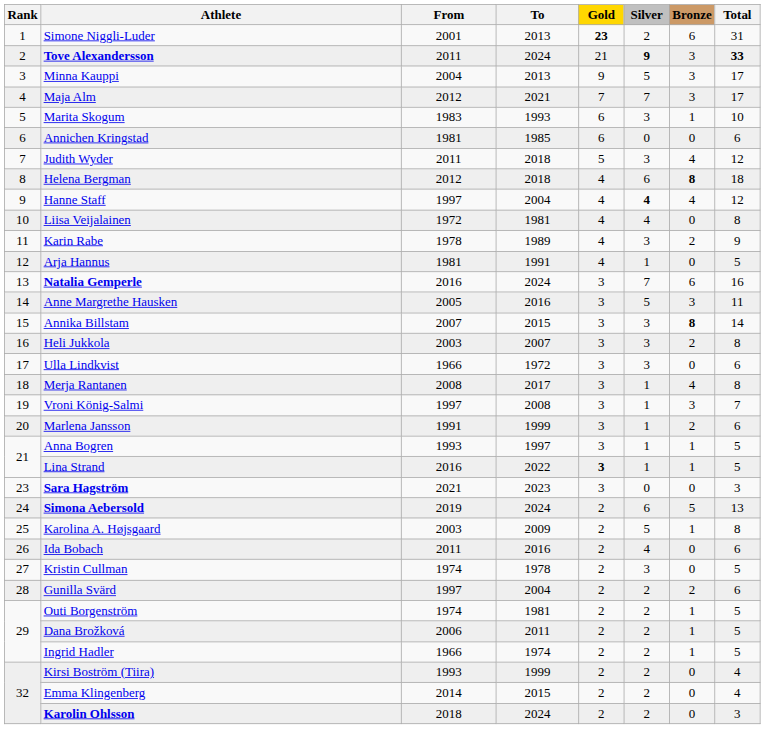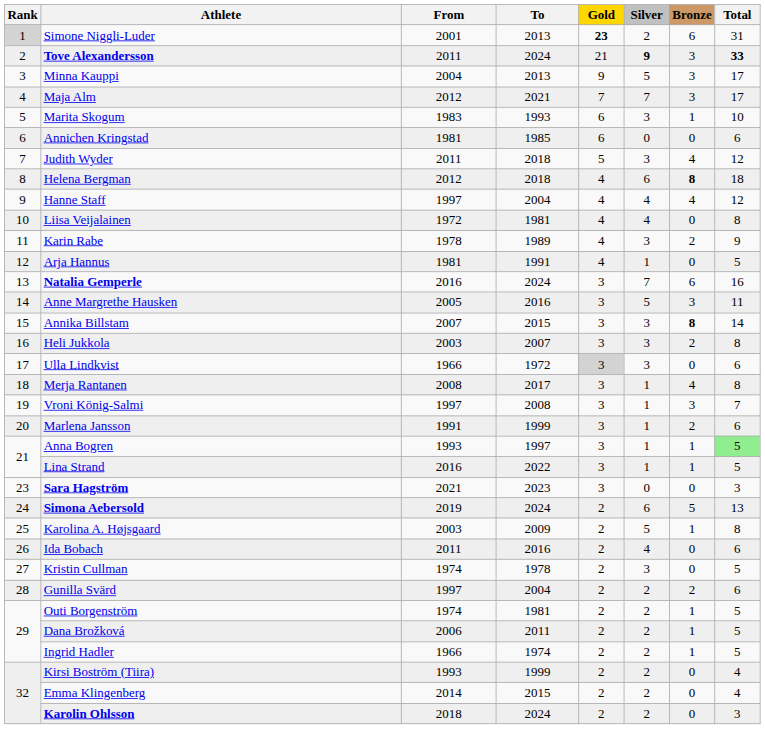Simone Niggli-Luder | Rank: no background -> lightgrey background
Hanne Staff | Silver: bold -> normal
Ulla Lindkvist | Gold: no background -> lightgrey background
Anna Bogren | Total: no background -> lightgreen background
Lina Strand | Gold: bold -> normal
